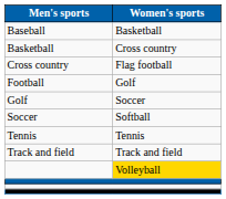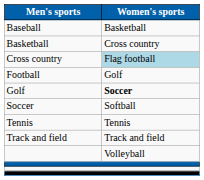row 4 | Women's sports: no background -> lightblue background
row 6 | Women's sports: normal -> bold
row 10 | Women's sports: gold background -> no background
